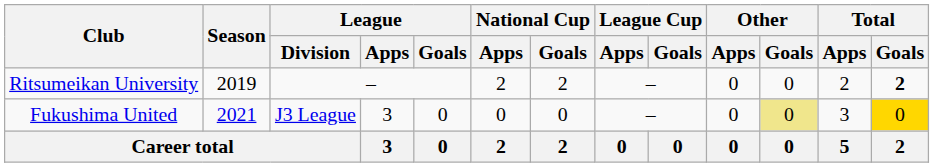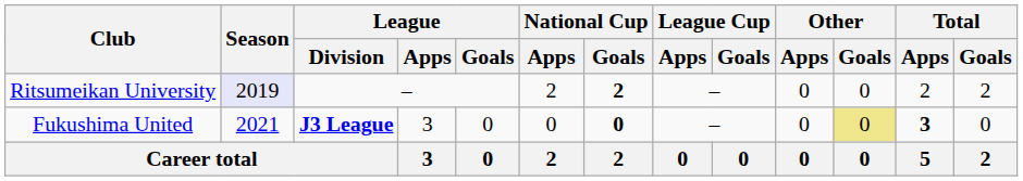Ritsumeikan University | Season: no background -> lavender background
Ritsumeikan University | National Cup / Goals: normal -> bold
Ritsumeikan University | Total / Goals: bold -> normal
Fukushima United | League / Division: normal -> bold
Fukushima United | National Cup / Goals: normal -> bold
Fukushima United | Total / Apps: normal -> bold
Fukushima United | Total / Goals: gold background -> no background
